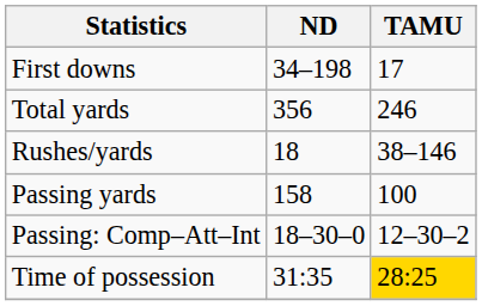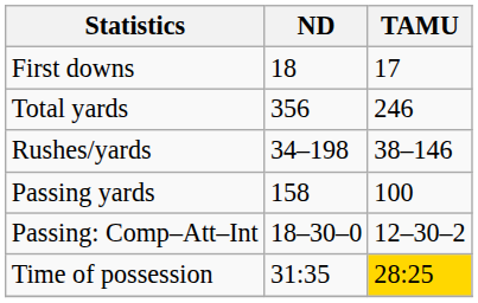First downs | ND: 34–198 -> 18
Rushes/yards | ND: 18 -> 34–198
